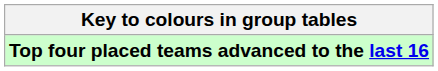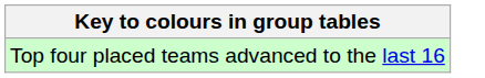row 2 | column 1: bold -> normal
